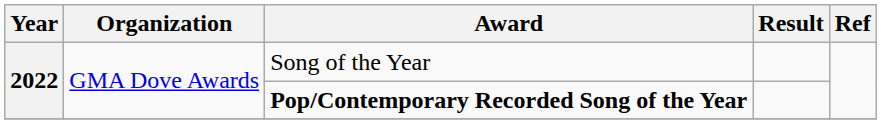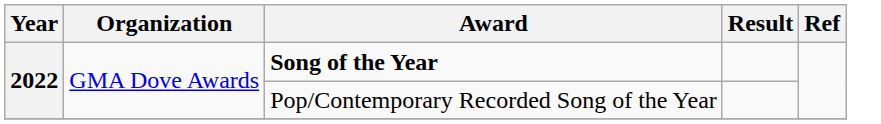Song of the Year | Award: normal -> bold
Pop/Contemporary Recorded Song of the Year | Award: bold -> normal
